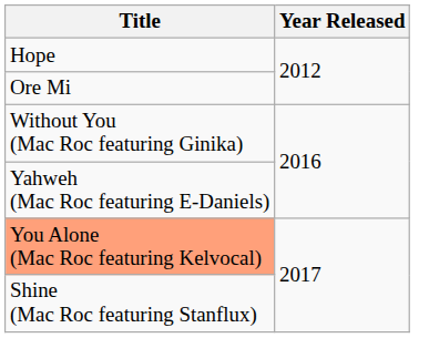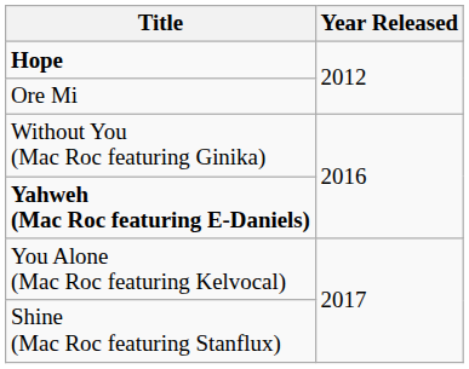Hope | Title: normal -> bold
Yahweh (Mac Roc featuring E-Daniels) | Title: normal -> bold
You Alone (Mac Roc featuring Kelvocal) | Title: lightsalmon background -> no background
